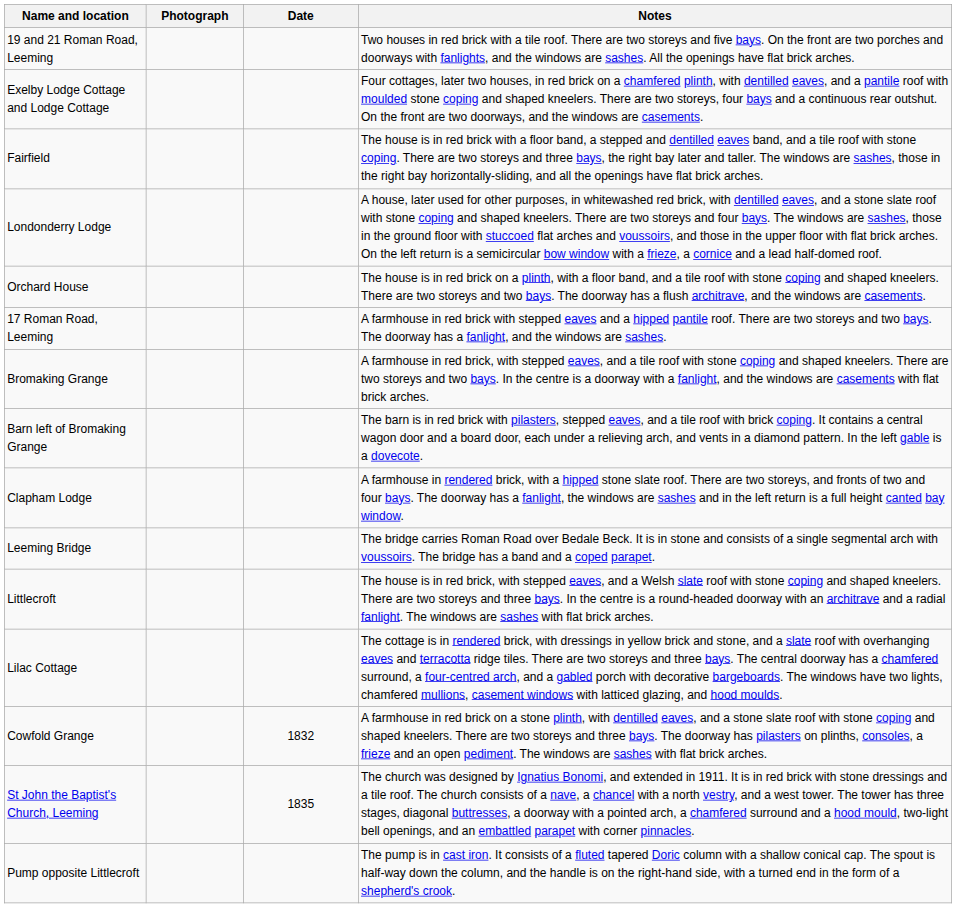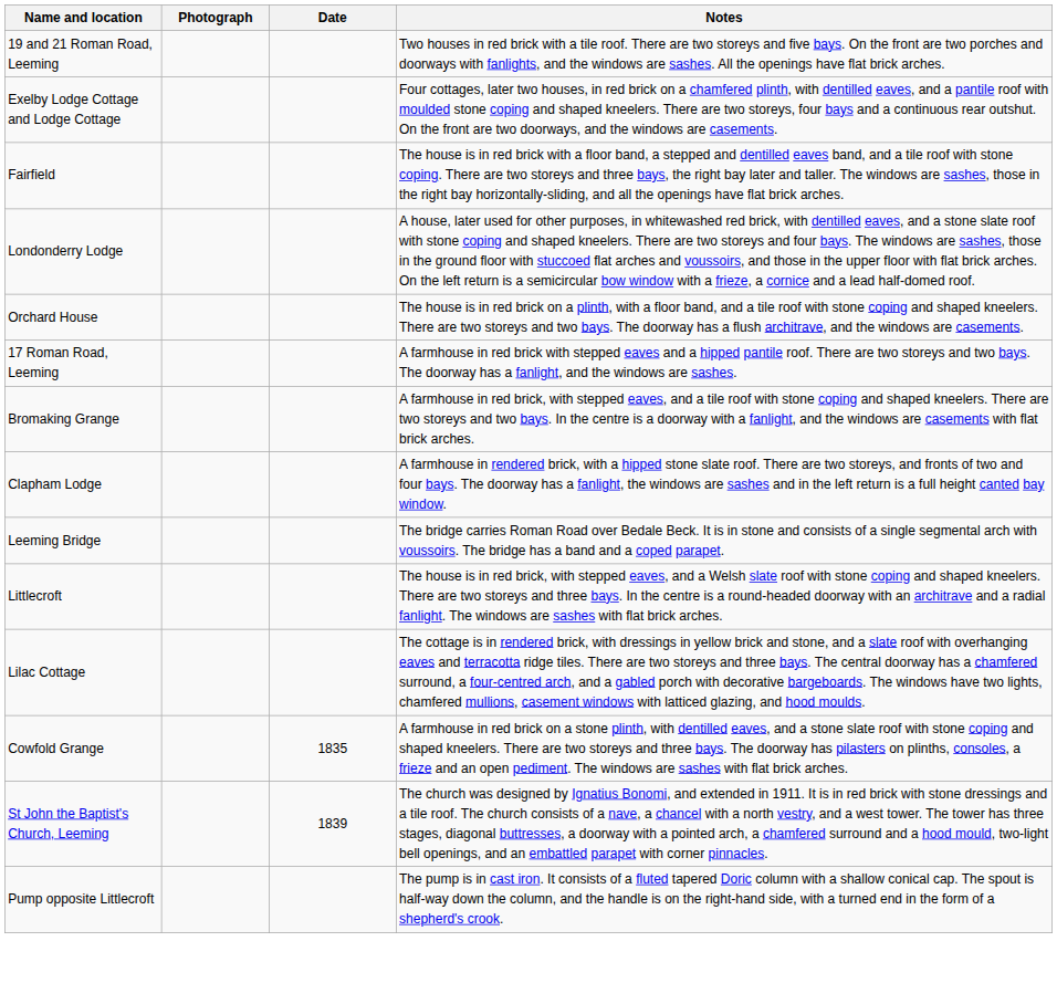- row: Barn left of Bromaking Grange | The barn is in red brick with pilasters, stepped eaves, and a tile roof with brick coping. It contains a central wagon door and a board door, each under a relieving arch, and vents in a diamond pattern. In the left gable is a dovecote.
Cowfold Grange | Date: 1832 -> 1835
St John the Baptist's Church, Leeming | Date: 1835 -> 1839
